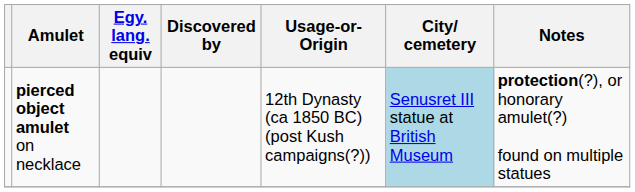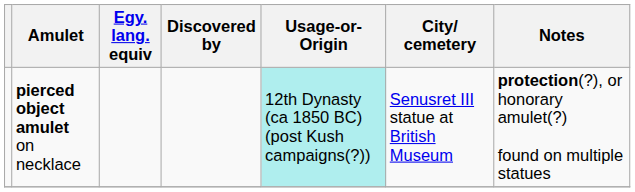pierced object amulet on necklace | Usage-or- Origin: no background -> paleturquoise background
pierced object amulet on necklace | City/ cemetery: lightblue background -> no background
